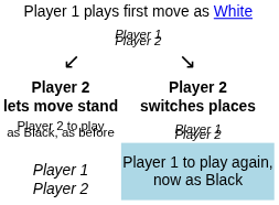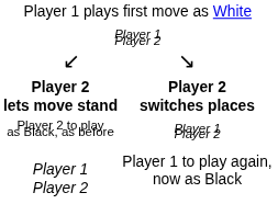row 6 | column 2: lightblue background -> no background
